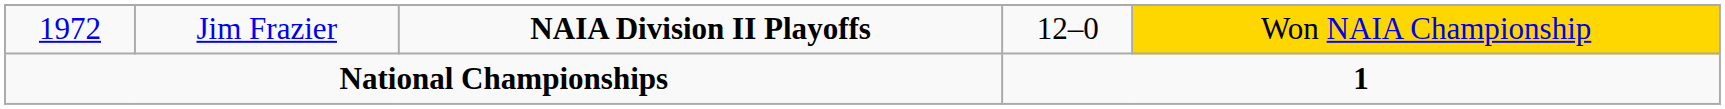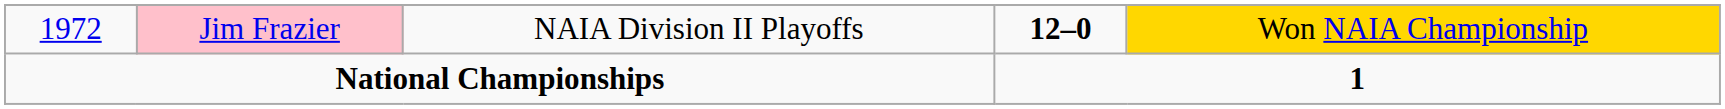1972 | column 2: no background -> pink background
1972 | column 3: bold -> normal
1972 | column 4: normal -> bold
